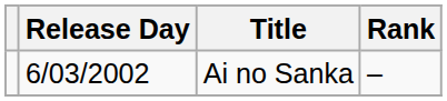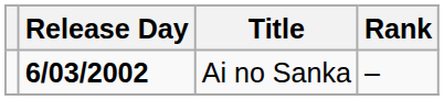Ai no Sanka | Release Day: normal -> bold
